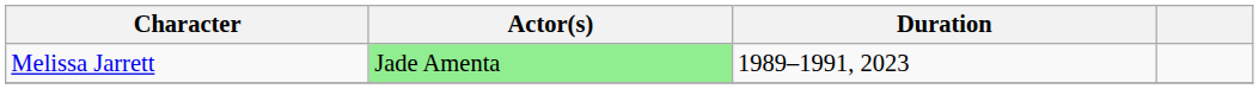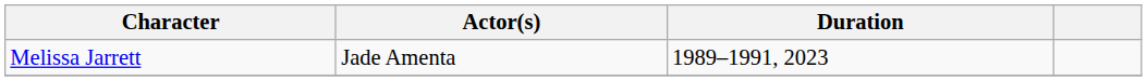Melissa Jarrett | Actor(s): lightgreen background -> no background
